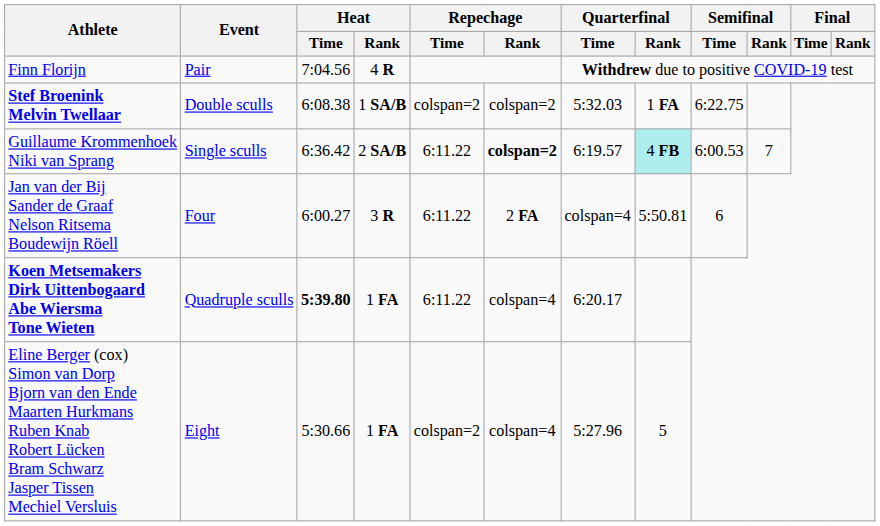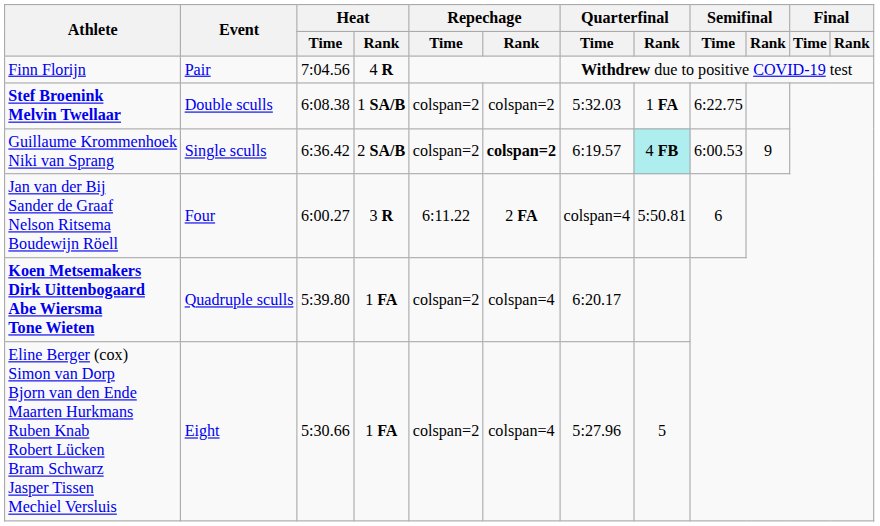Guillaume Krommenhoek Niki van Sprang | Repechage / Time: 6:11.22 -> colspan=2
Guillaume Krommenhoek Niki van Sprang | Semifinal / Rank: 7 -> 9
Koen Metsemakers Dirk Uittenbogaard Abe Wiersma Tone Wieten | Heat / Time: bold -> normal
Koen Metsemakers Dirk Uittenbogaard Abe Wiersma Tone Wieten | Repechage / Time: 6:11.22 -> colspan=2
